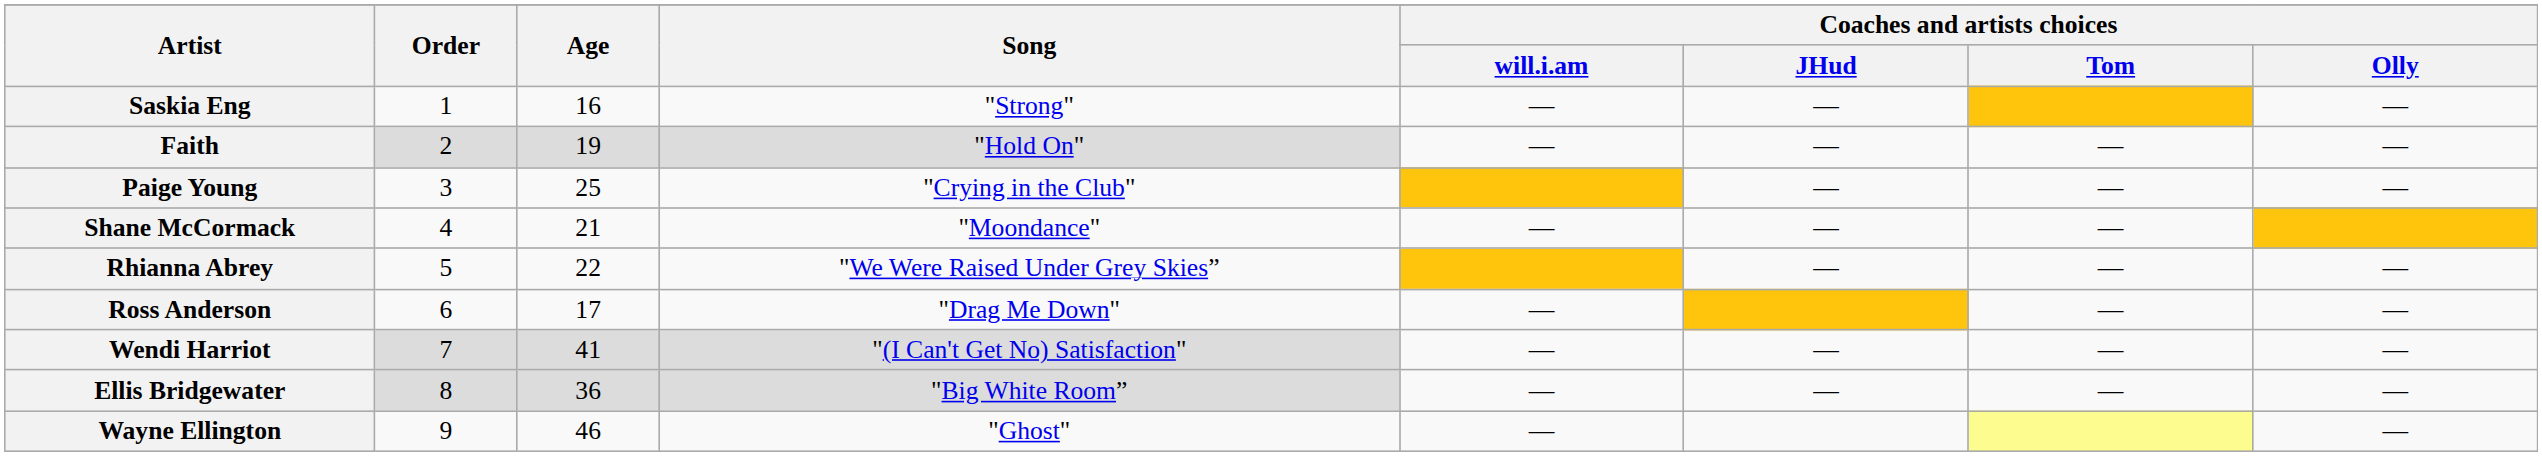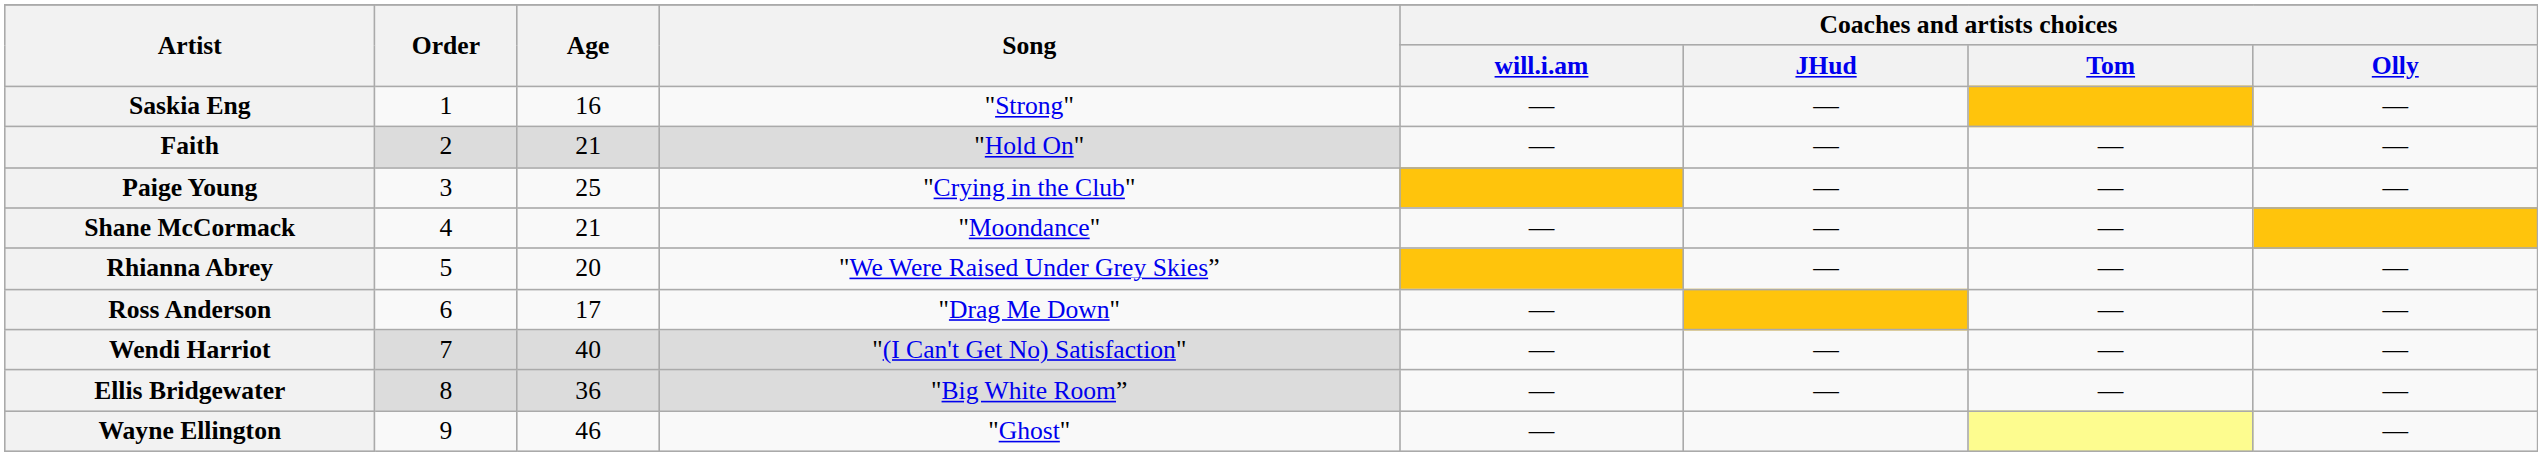Faith | Age: 19 -> 21
Rhianna Abrey | Age: 22 -> 20
Wendi Harriot | Age: 41 -> 40
